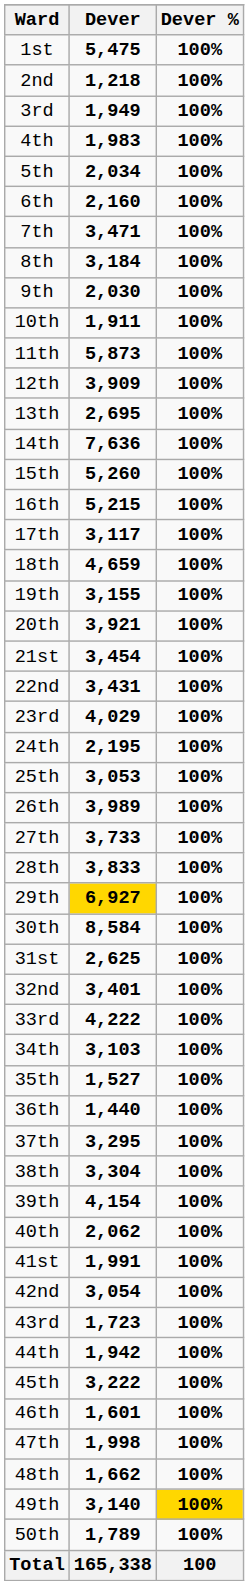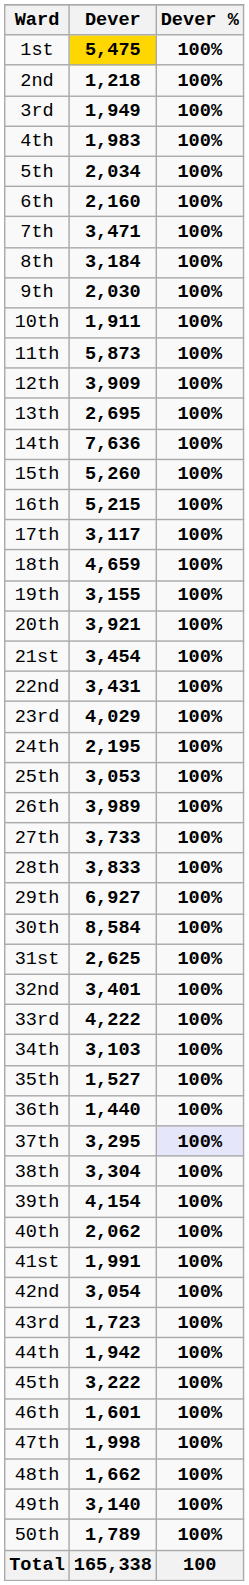1st | Dever: no background -> gold background
29th | Dever: gold background -> no background
37th | Dever %: no background -> lavender background
49th | Dever %: gold background -> no background
